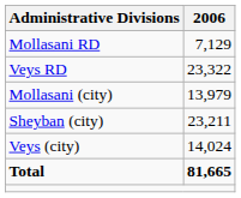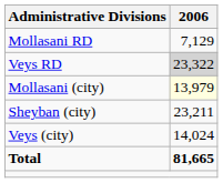Veys RD | 2006: no background -> lightgrey background
Mollasani (city) | 2006: no background -> lightyellow background
